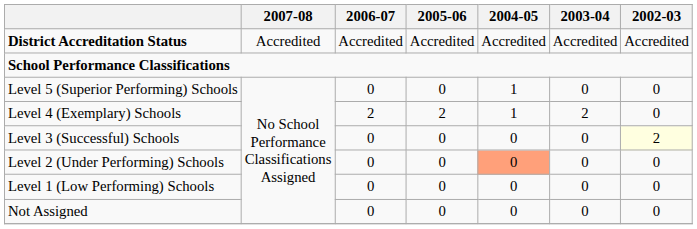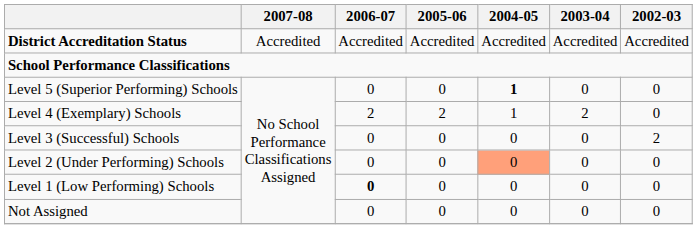Level 5 (Superior Performing) Schools | 2004-05: normal -> bold
Level 3 (Successful) Schools | 2002-03: lightyellow background -> no background
Level 1 (Low Performing) Schools | 2006-07: normal -> bold
